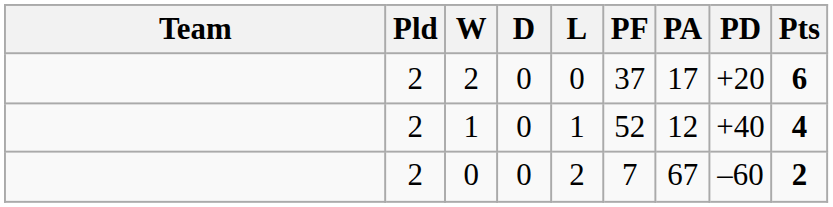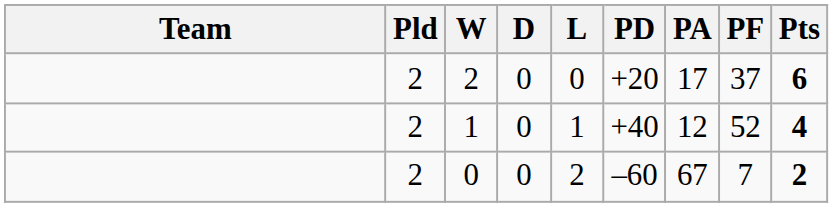columns swapped: PF <-> PD
